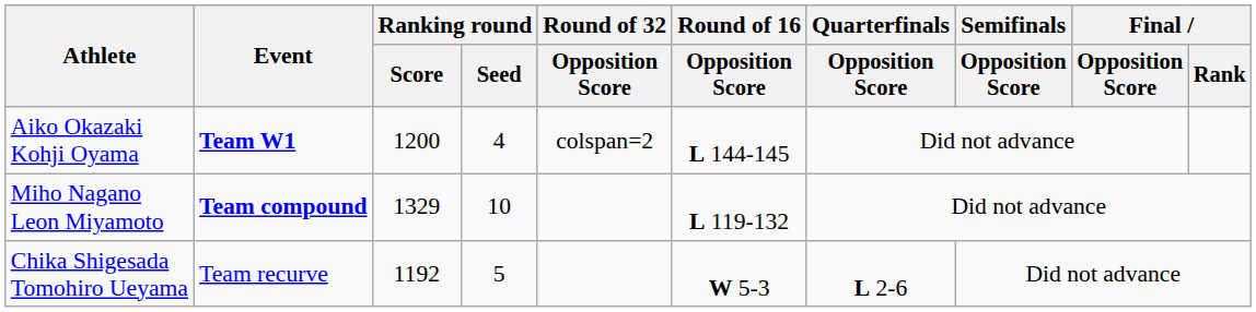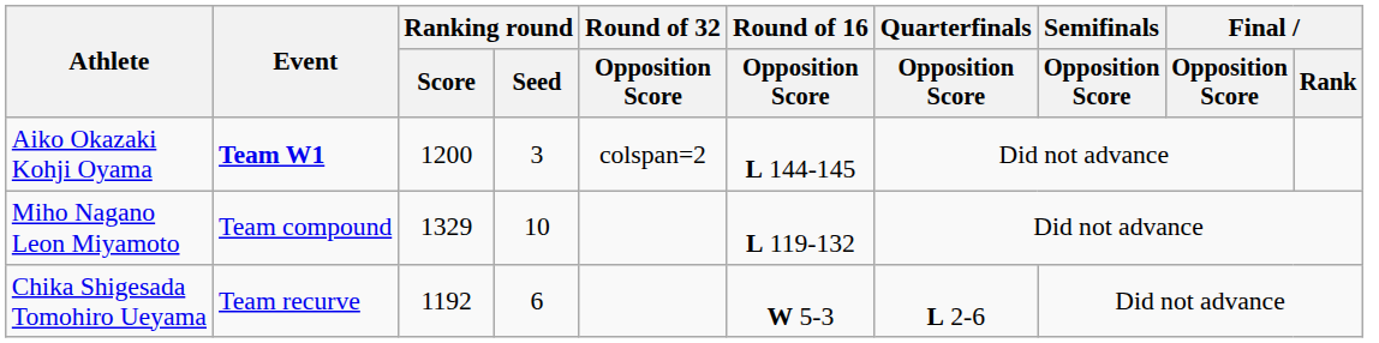Aiko Okazaki Kohji Oyama | Ranking round / Seed: 4 -> 3
Miho Nagano Leon Miyamoto | Event: bold -> normal
Chika Shigesada Tomohiro Ueyama | Ranking round / Seed: 5 -> 6
